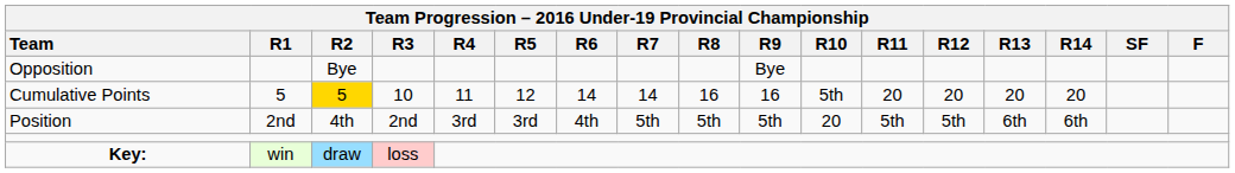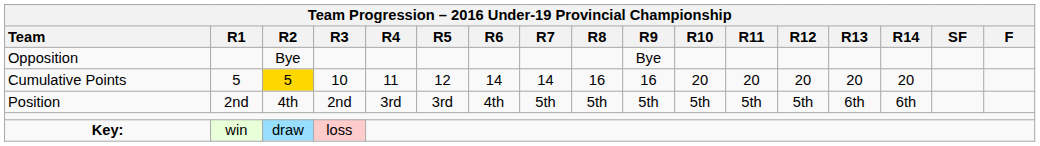Cumulative Points | column 11: 5th -> 20
Position | column 11: 20 -> 5th
